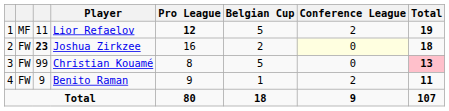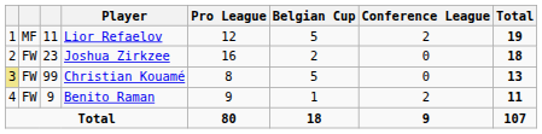Lior Refaelov | Pro League: bold -> normal
Joshua Zirkzee | column 3: bold -> normal
Joshua Zirkzee | Conference League: lightyellow background -> no background
Christian Kouamé | column 1: no background -> khaki background
Christian Kouamé | Total: pink background -> no background
